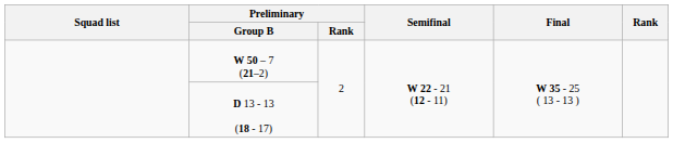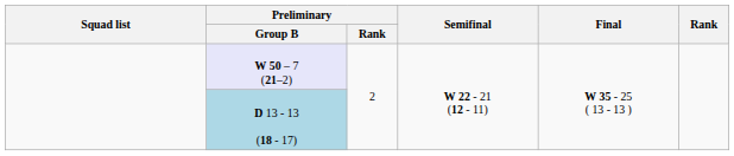W 50 – 7 (21–2) | Preliminary / Group B: no background -> lavender background
D 13 - 13 (18 - 17) | Preliminary / Group B: no background -> lightblue background
